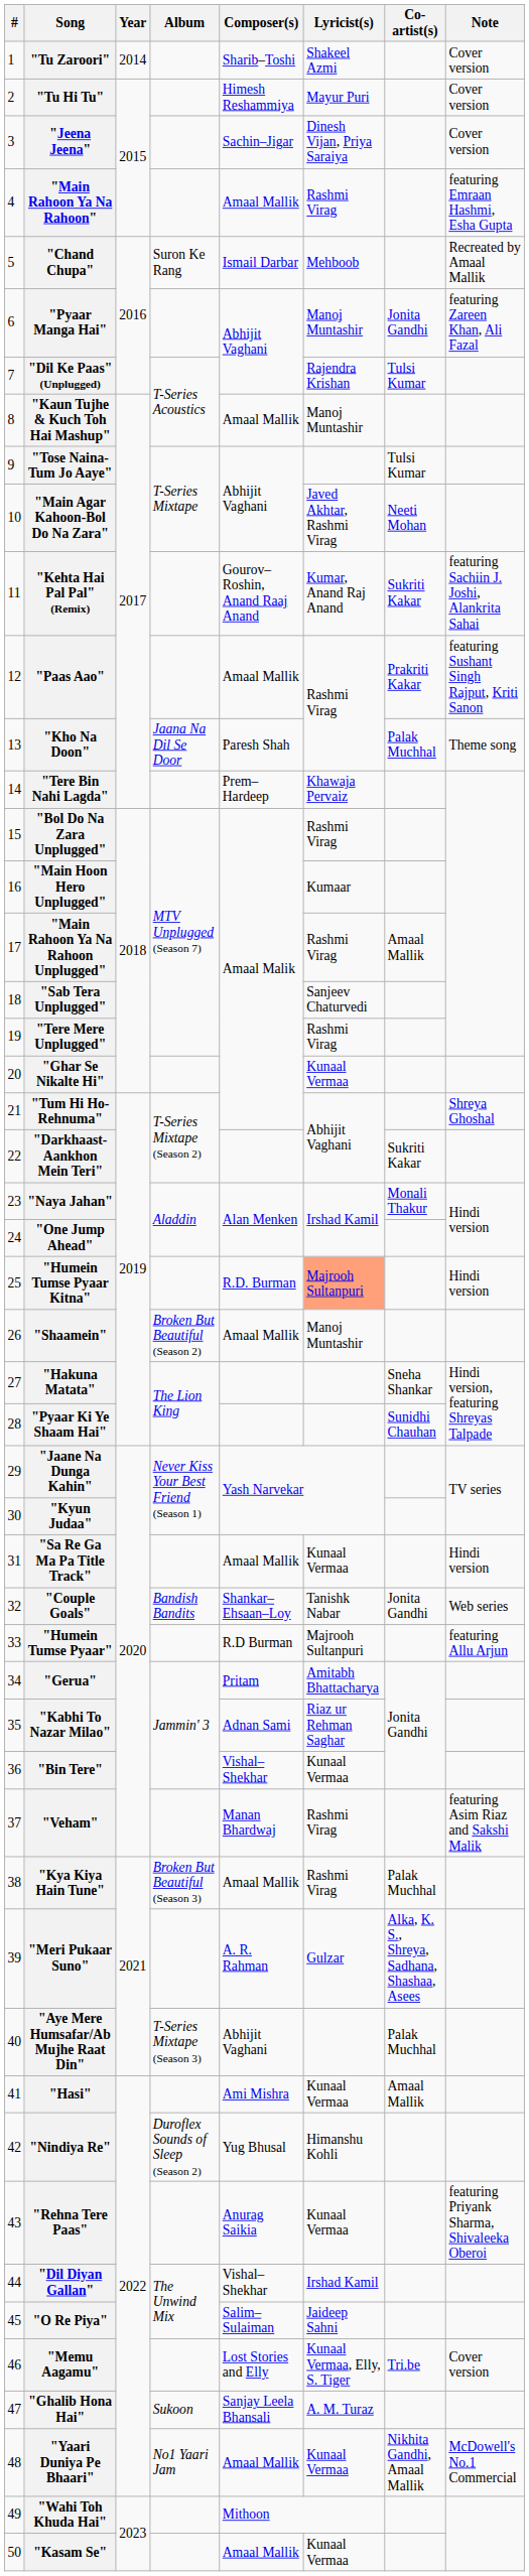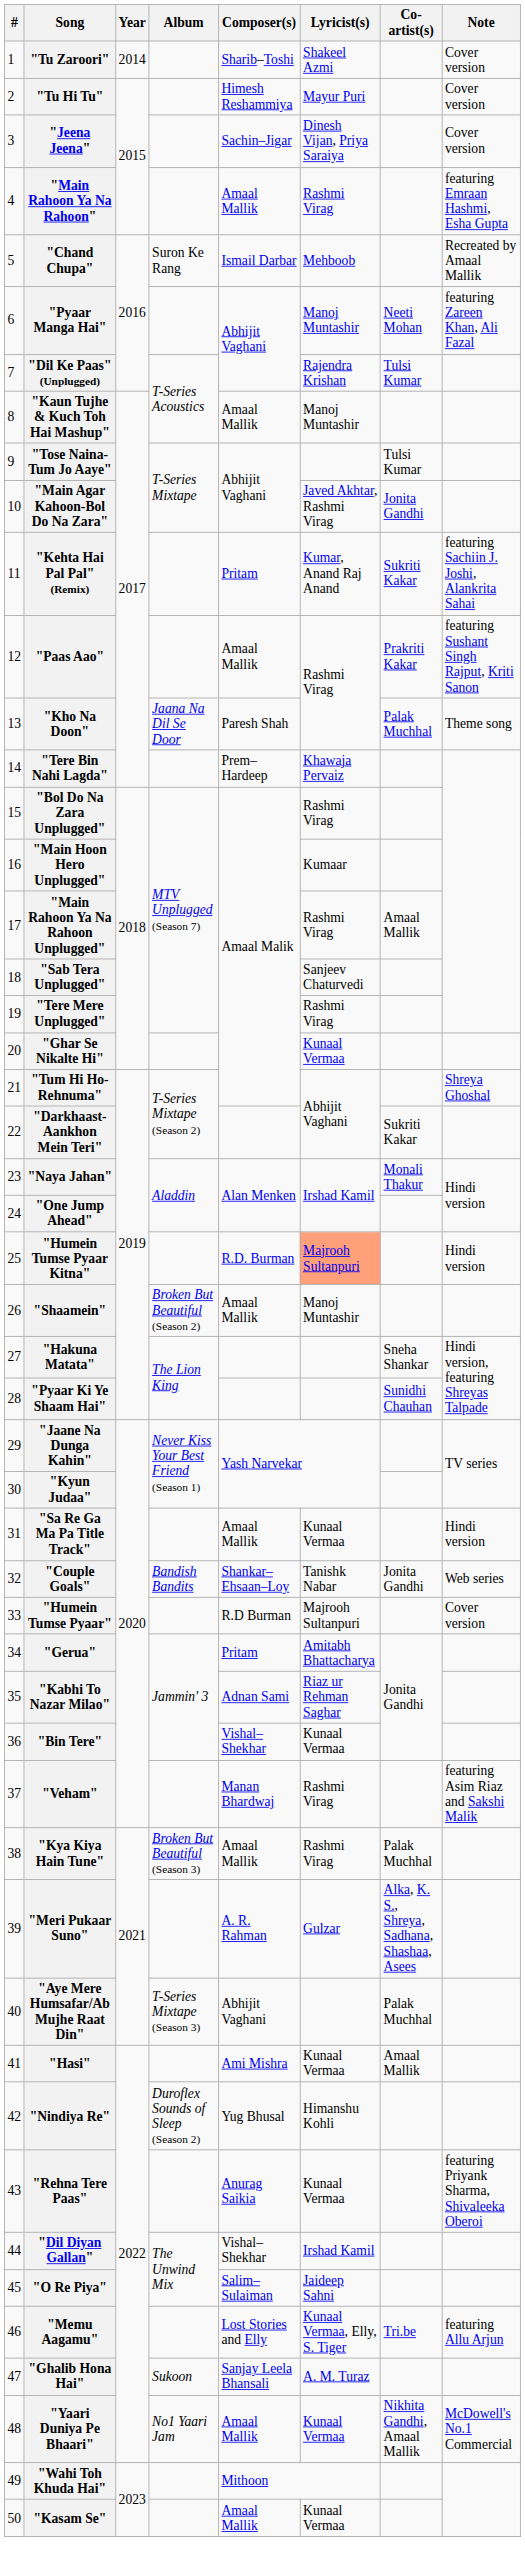"Pyaar Manga Hai" | Co-artist(s): Jonita Gandhi -> Neeti Mohan
"Main Agar Kahoon-Bol Do Na Zara" | Co-artist(s): Neeti Mohan -> Jonita Gandhi
"Kehta Hai Pal Pal" (Remix) | Composer(s): Gourov–Roshin, Anand Raaj Anand -> Pritam
"Humein Tumse Pyaar" | Note: featuring Allu Arjun -> Cover version
"Memu Aagamu" | Note: Cover version -> featuring Allu Arjun
